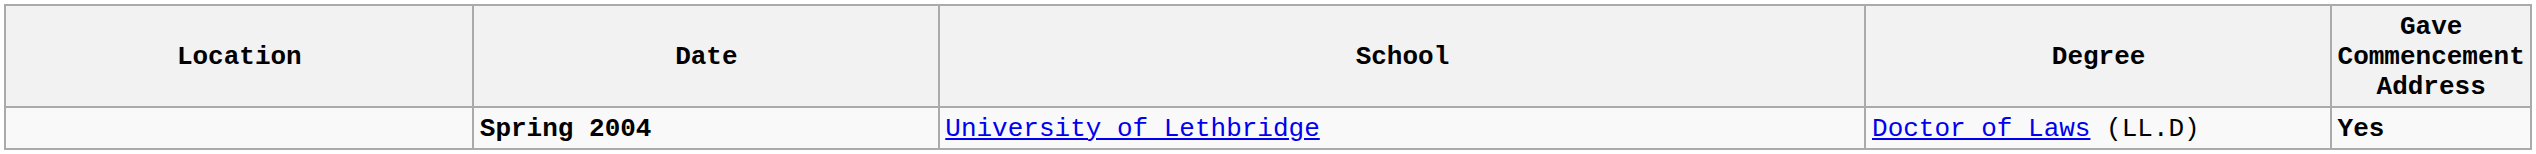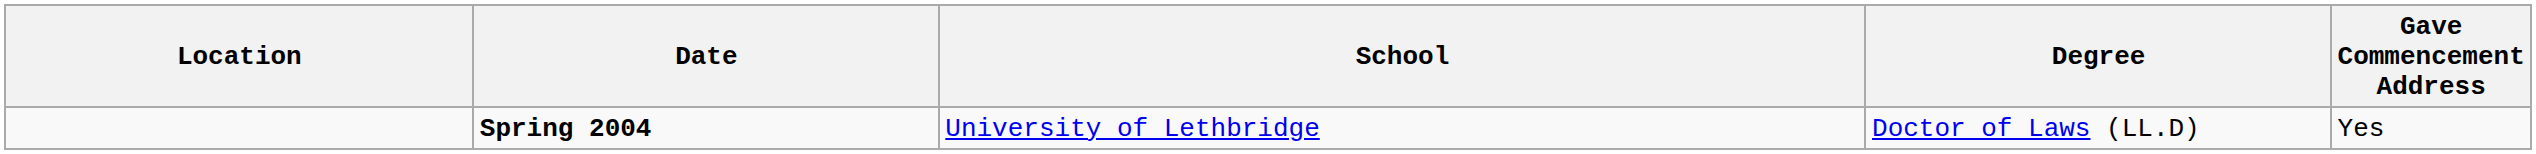Spring 2004 | Gave Commencement Address: bold -> normal
